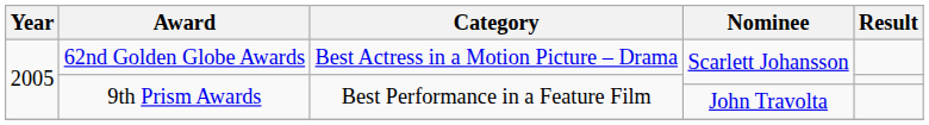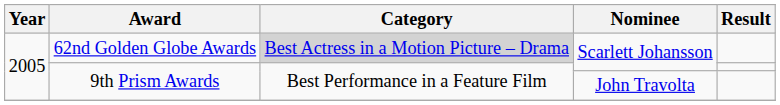62nd Golden Globe Awards | Category: no background -> lightgrey background
